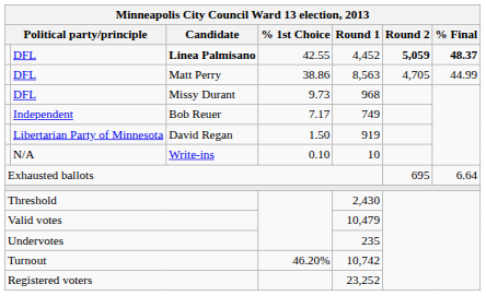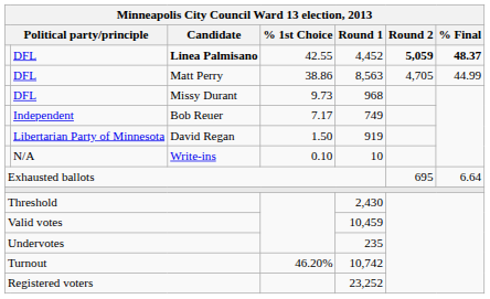Valid votes | Round 1: 10,479 -> 10,459
